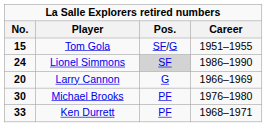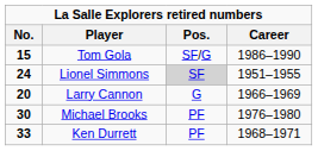Tom Gola | Career: 1951–1955 -> 1986–1990
Lionel Simmons | Career: 1986–1990 -> 1951–1955
